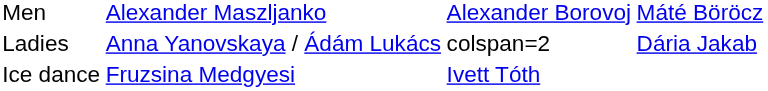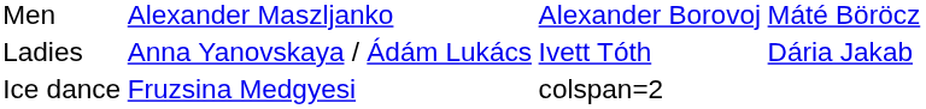Ladies | column 3: colspan=2 -> Ivett Tóth
Ice dance | column 3: Ivett Tóth -> colspan=2
